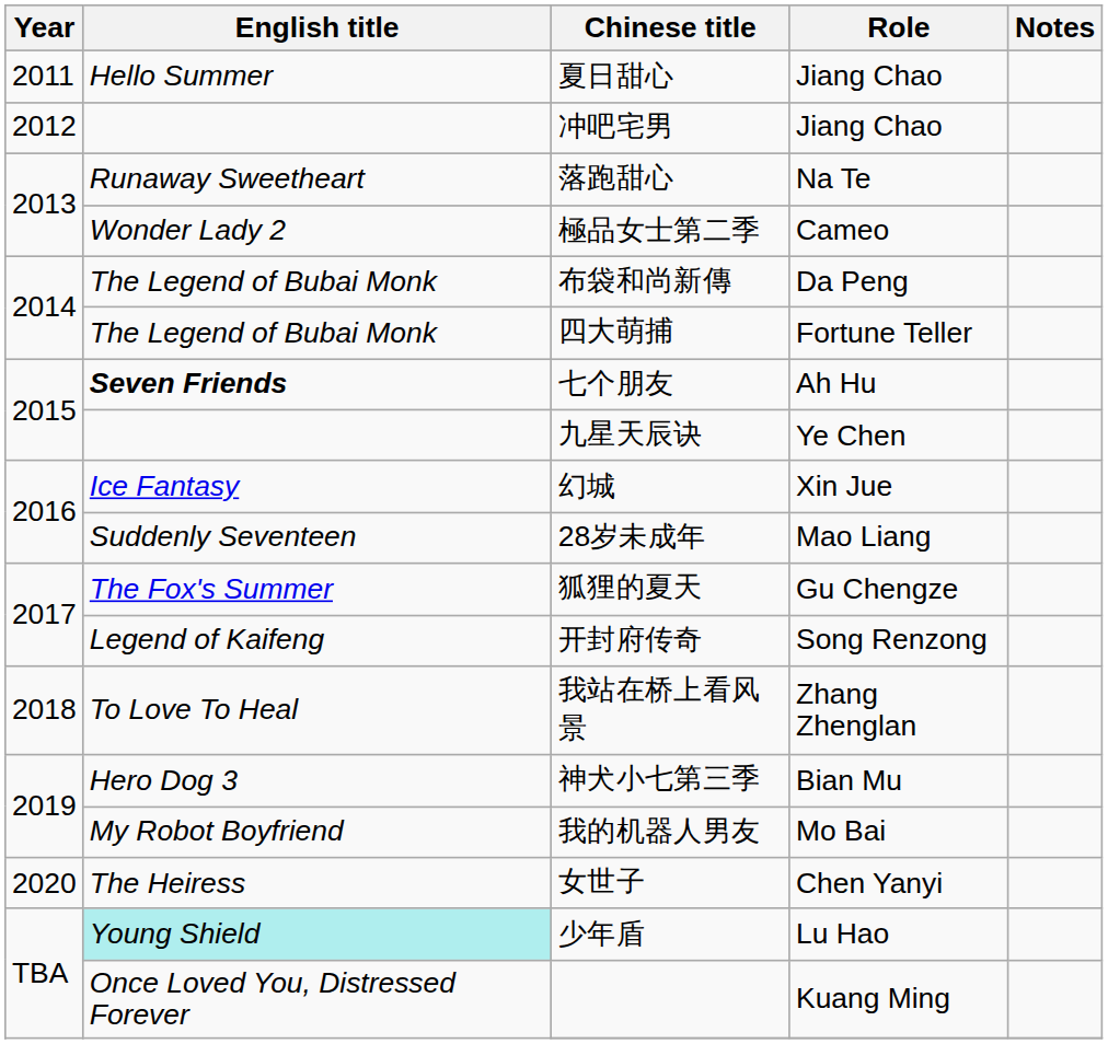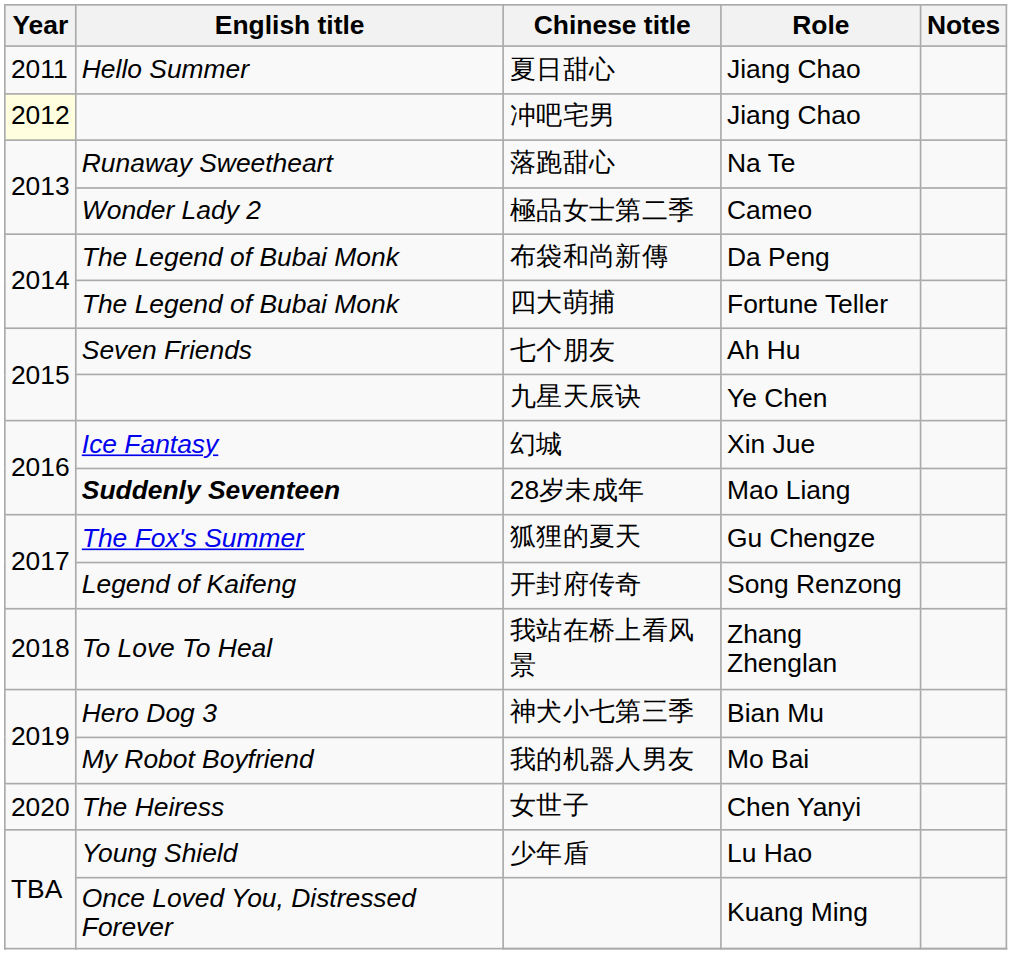冲吧宅男 | Year: no background -> lightyellow background
七个朋友 | English title: bold -> normal
28岁未成年 | English title: normal -> bold
少年盾 | English title: paleturquoise background -> no background
